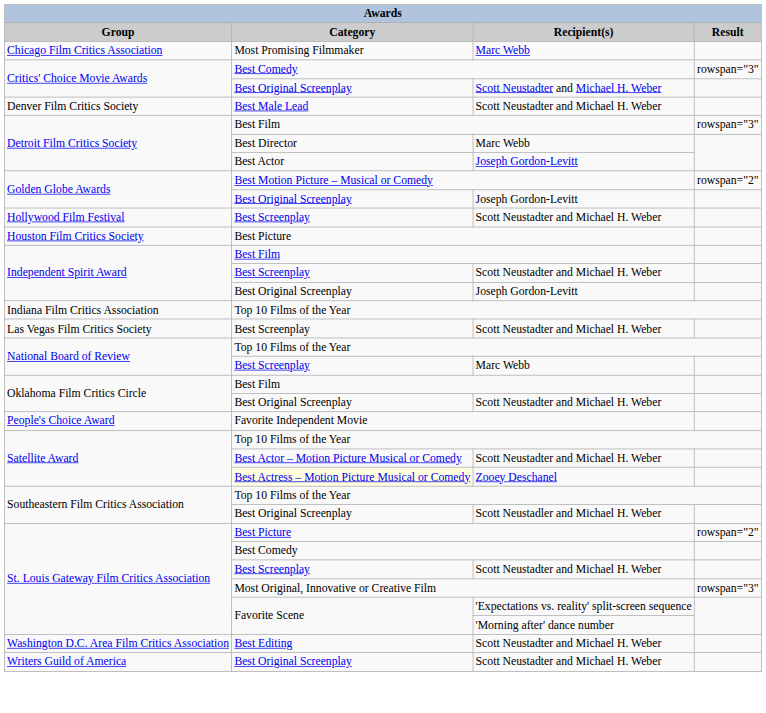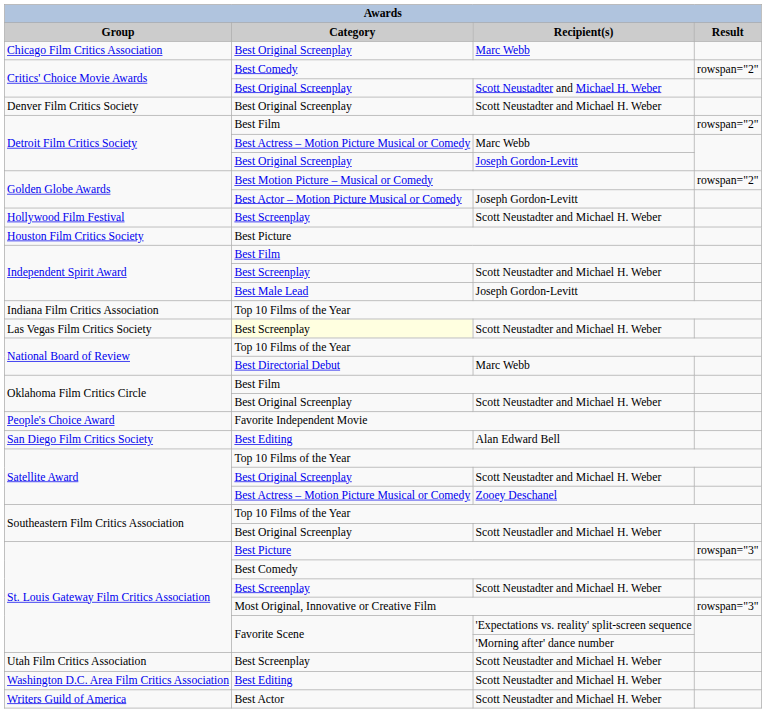Chicago Film Critics Association | Category: Most Promising Filmmaker -> Best Original Screenplay
Critics' Choice Movie Awards / Best Comedy | Result: rowspan="3" -> rowspan="2"
Denver Film Critics Society | Category: Best Male Lead -> Best Original Screenplay
Detroit Film Critics Society / Best Film | Result: rowspan="3" -> rowspan="2"
Detroit Film Critics Society / Marc Webb | Category: Best Director -> Best Actress – Motion Picture Musical or Comedy
Detroit Film Critics Society / Joseph Gordon-Levitt | Category: Best Actor -> Best Original Screenplay
Golden Globe Awards / Joseph Gordon-Levitt | Category: Best Original Screenplay -> Best Actor – Motion Picture Musical or Comedy
Independent Spirit Award / Joseph Gordon-Levitt | Category: Best Original Screenplay -> Best Male Lead
Las Vegas Film Critics Society | Category: no background -> lightyellow background
National Board of Review / Marc Webb | Category: Best Screenplay -> Best Directorial Debut
+ row: San Diego Film Critics Society | Best Editing | Alan Edward Bell
Satellite Award / Scott Neustadter and Michael H. Weber | Category: Best Actor – Motion Picture Musical or Comedy -> Best Original Screenplay
Satellite Award / Zooey Deschanel | Category: lightyellow background -> no background
St. Louis Gateway Film Critics Association / Best Picture | Result: rowspan="2" -> rowspan="3"
+ row: Utah Film Critics Association | Best Screenplay | Scott Neustadter and Michael H. Weber
Writers Guild of America | Category: Best Original Screenplay -> Best Actor
